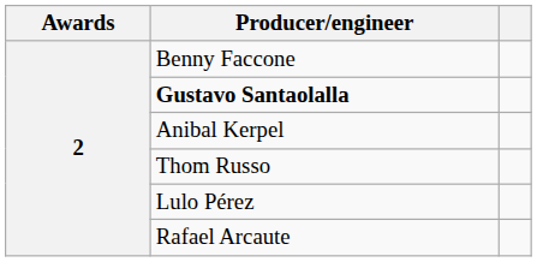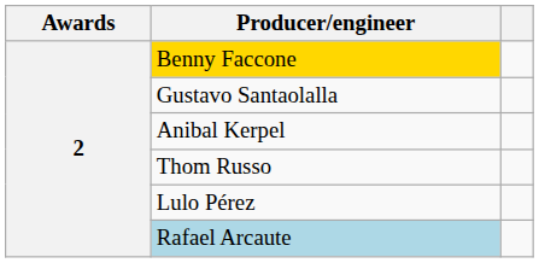Benny Faccone | Producer/engineer: no background -> gold background
Gustavo Santaolalla | Producer/engineer: bold -> normal
Rafael Arcaute | Producer/engineer: no background -> lightblue background
